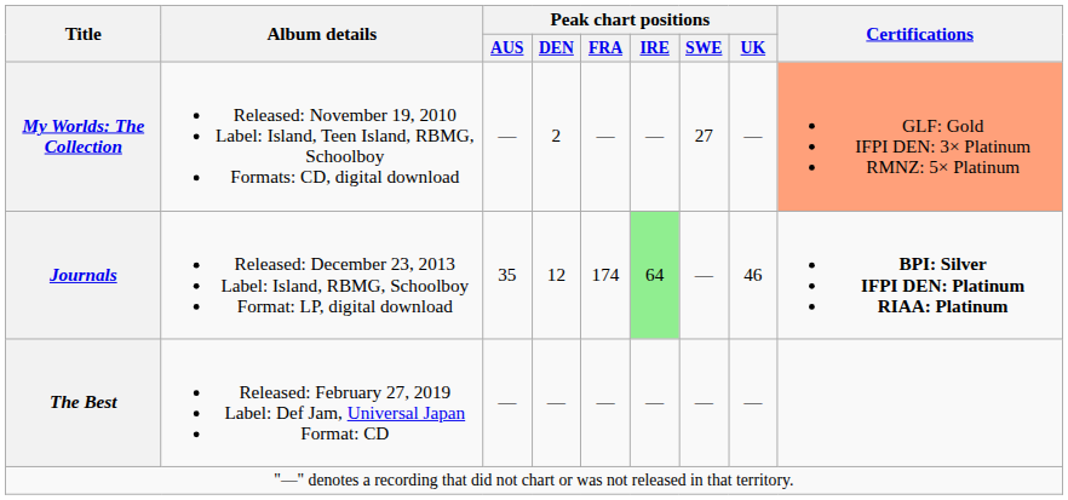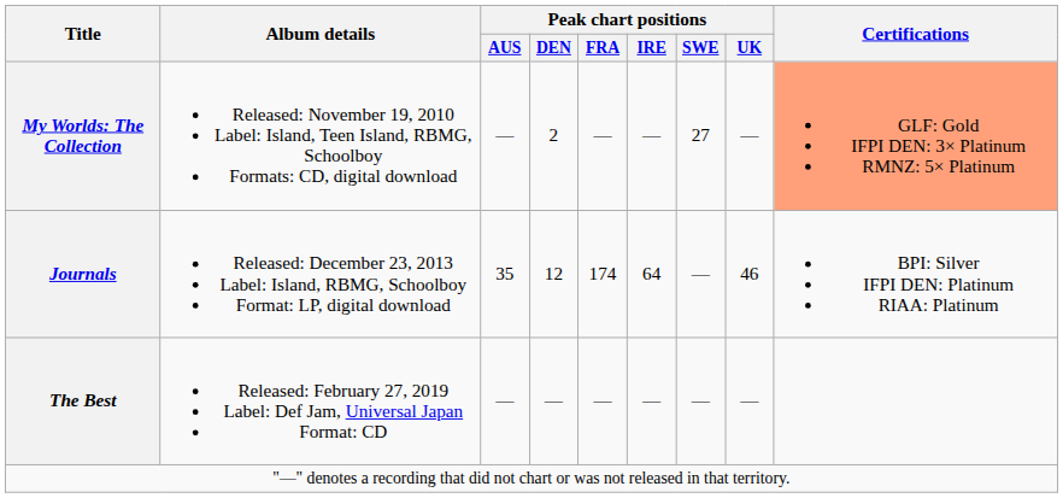Journals | Peak chart positions / IRE: lightgreen background -> no background
Journals | Certifications: bold -> normal
